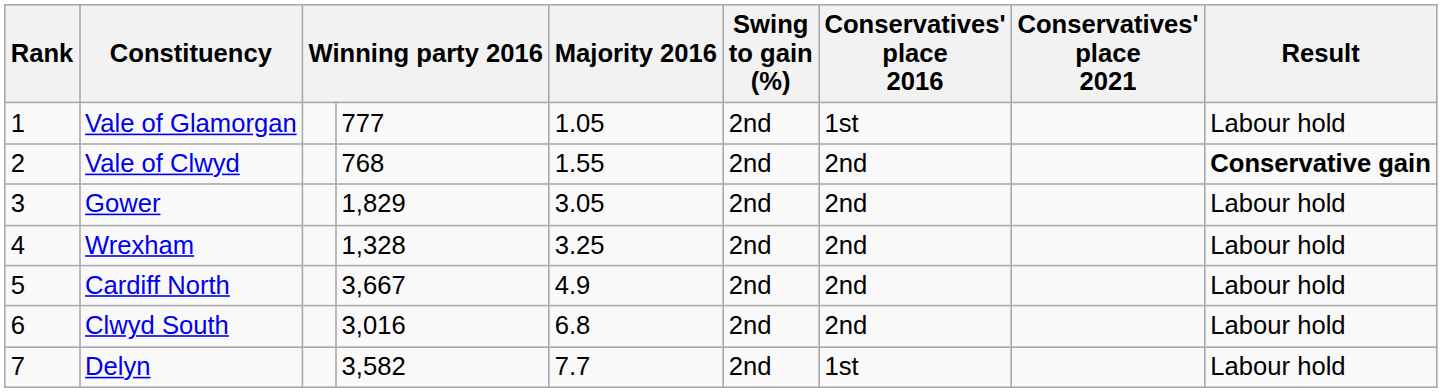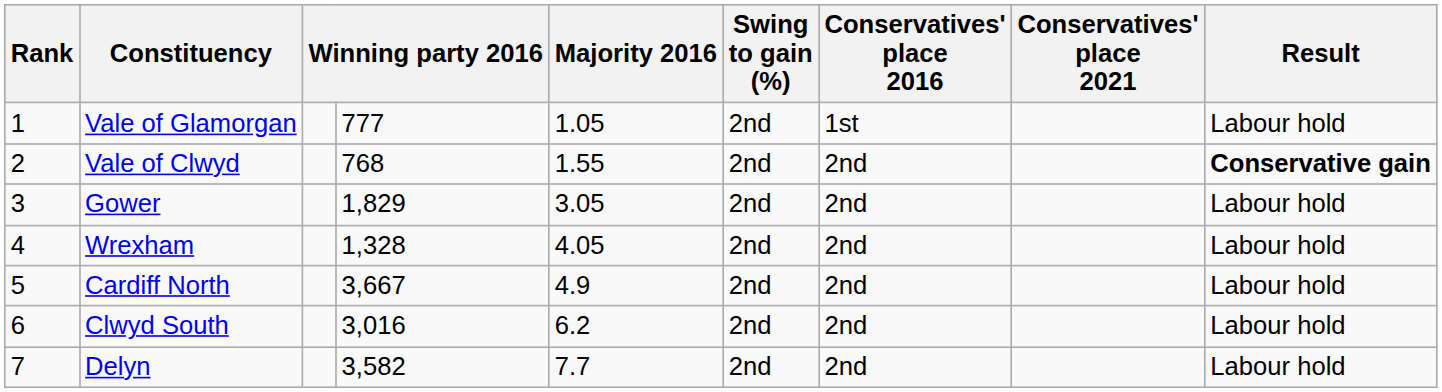Wrexham | Majority 2016: 3.25 -> 4.05
Clwyd South | Majority 2016: 6.8 -> 6.2
Delyn | Conservatives' place 2016: 1st -> 2nd
